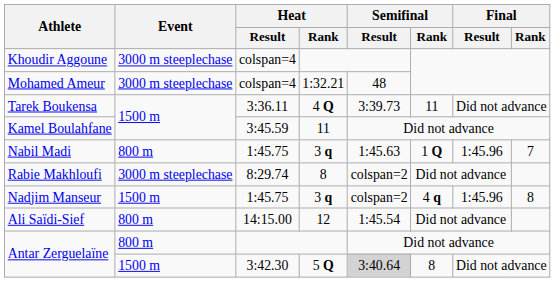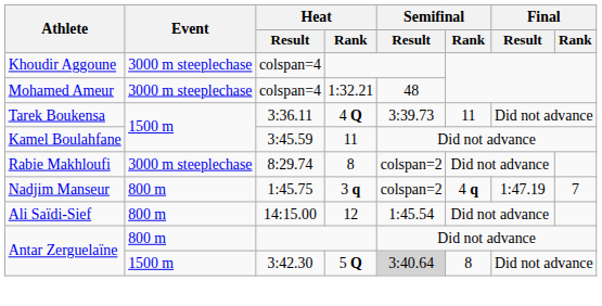- row: Nabil Madi | 800 m | 1:45.75 | 3 q | 1:45.63 | 1 Q | 1:45.96 | 7
Nadjim Manseur | Event: 1500 m -> 800 m
Nadjim Manseur | Final / Result: 1:45.96 -> 1:47.19
Nadjim Manseur | Final / Rank: 8 -> 7
